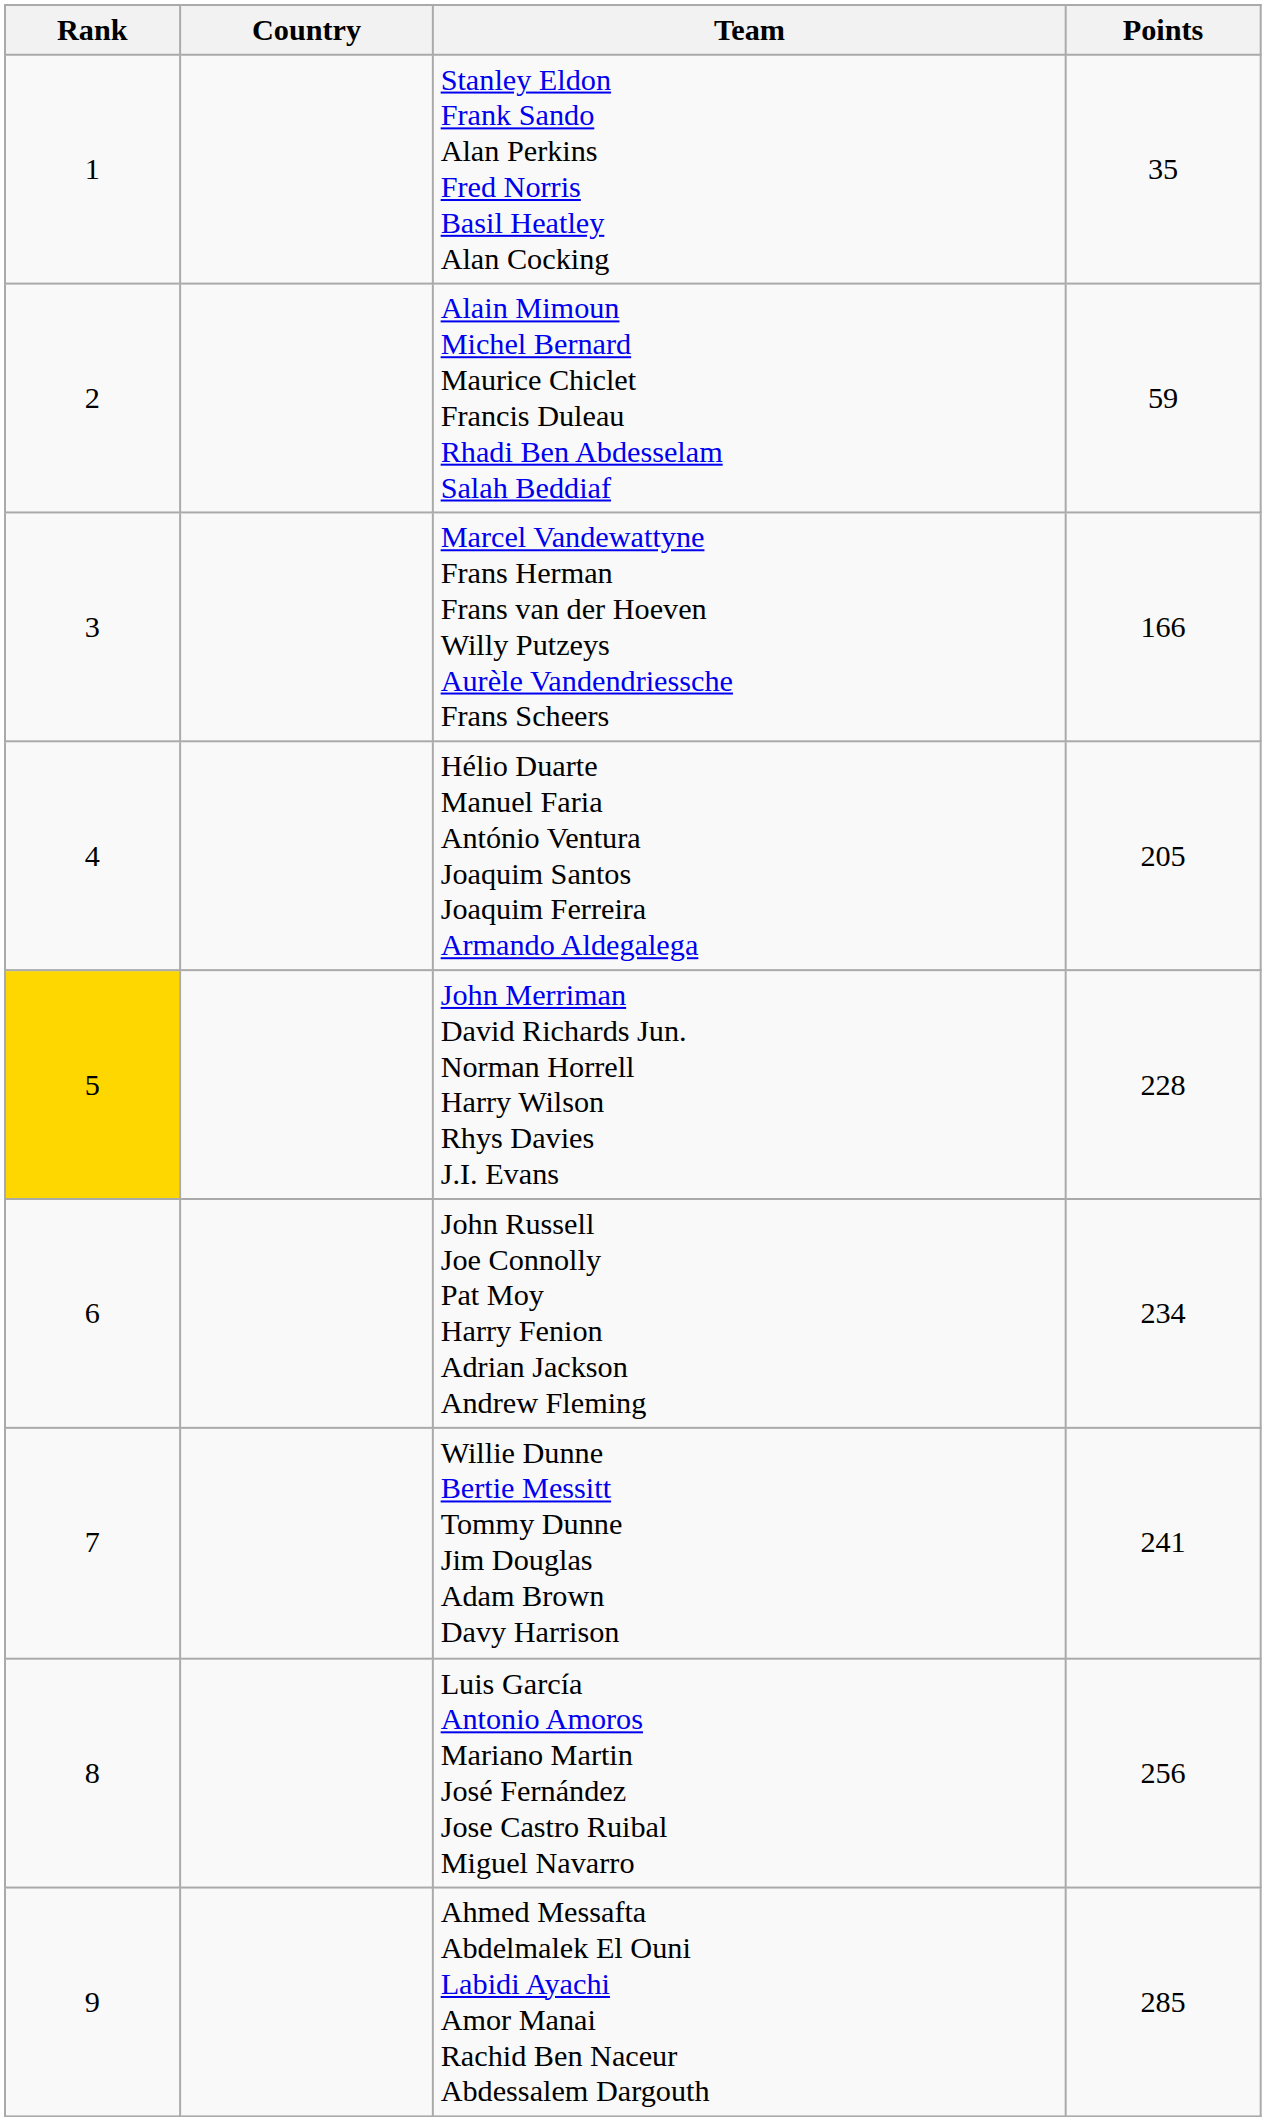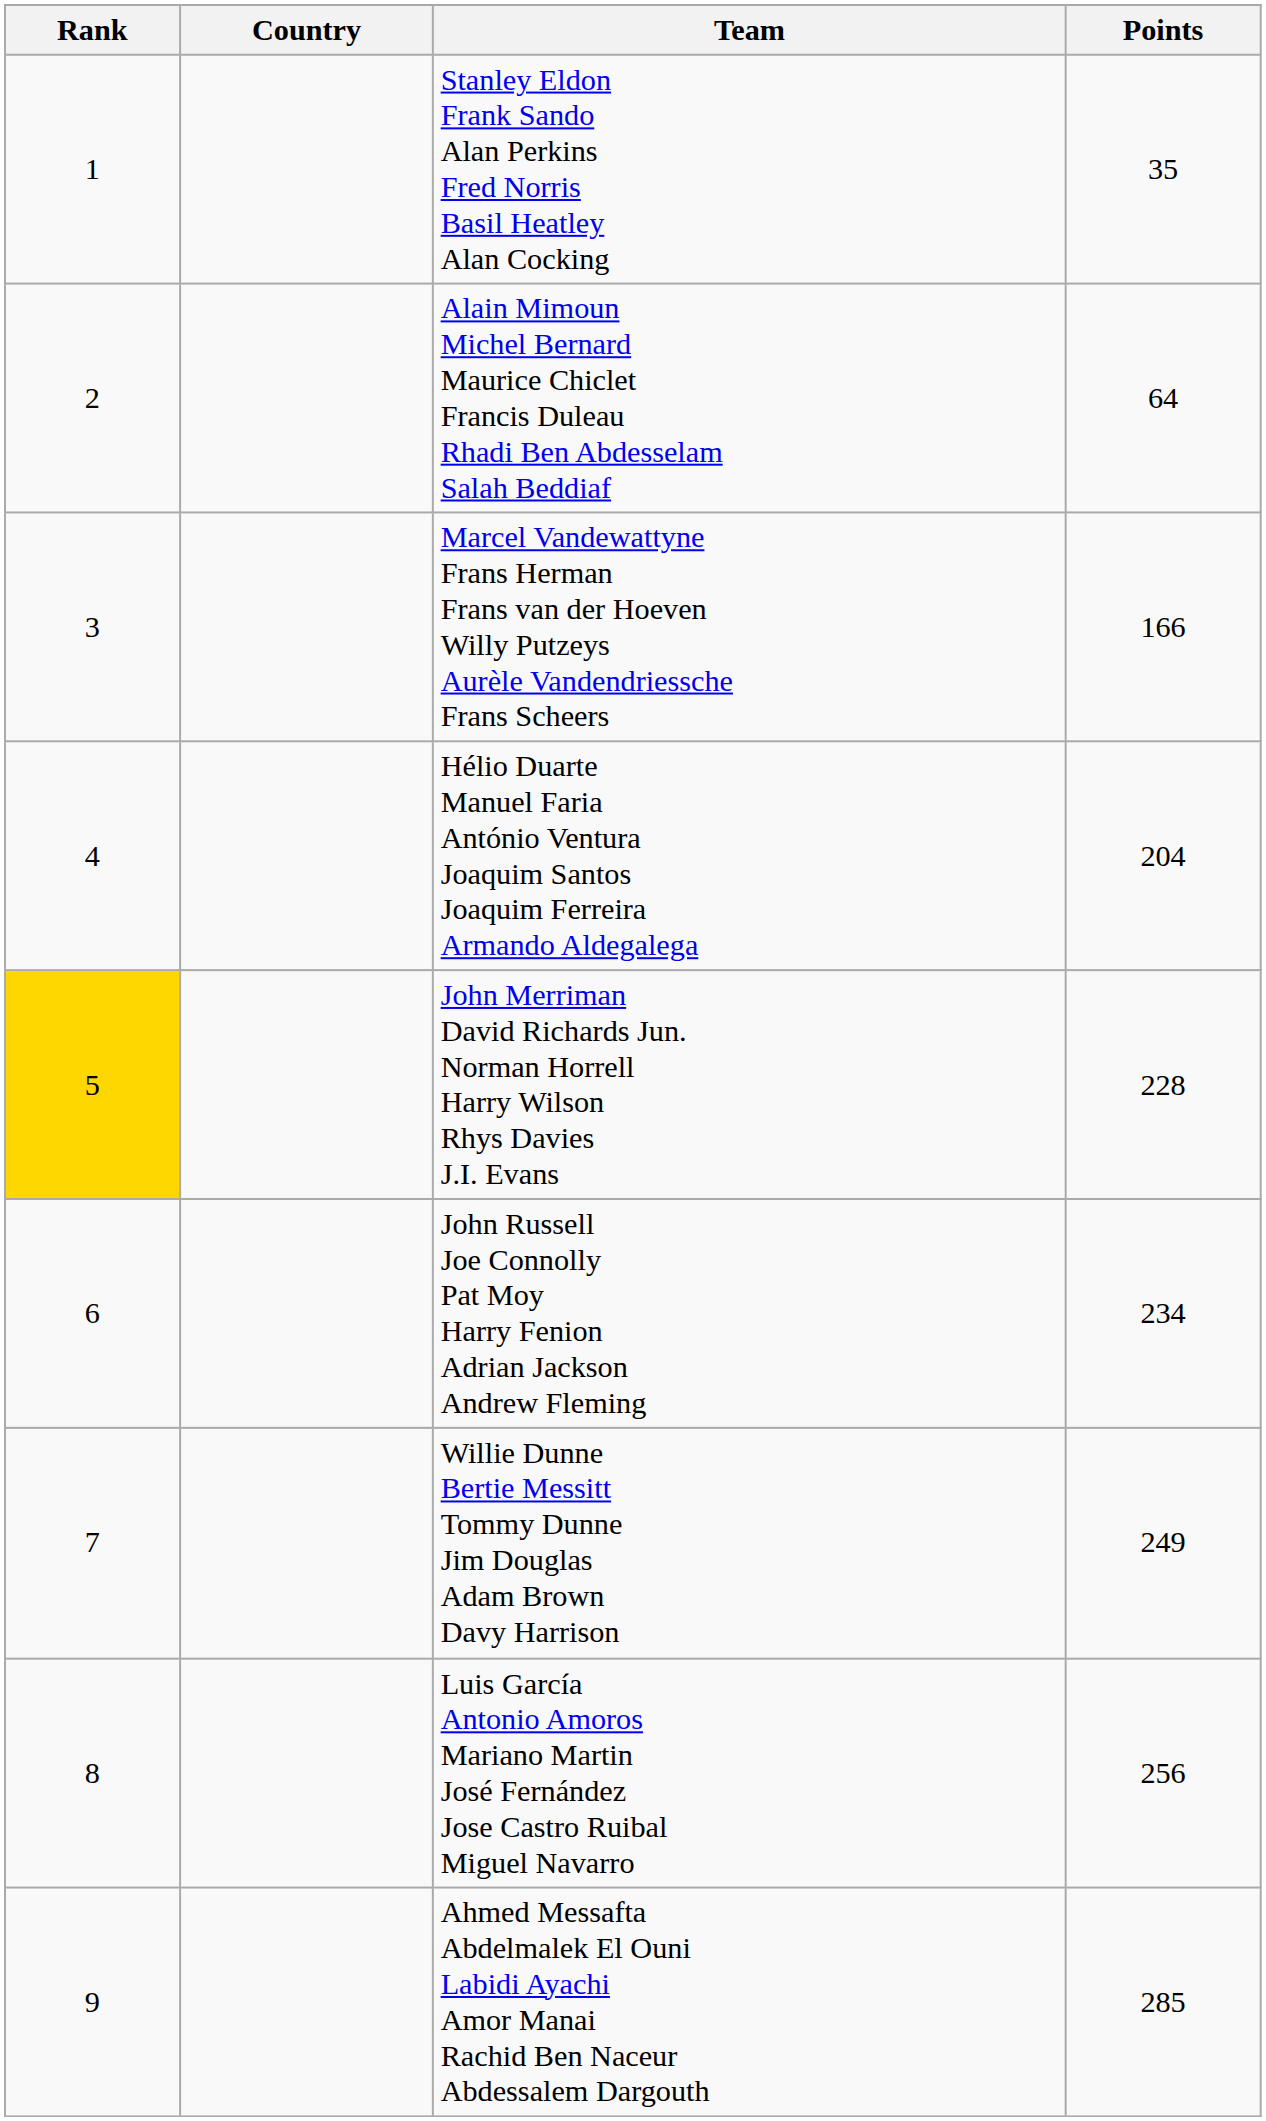row 3 | Points: 59 -> 64
row 5 | Points: 205 -> 204
row 8 | Points: 241 -> 249
